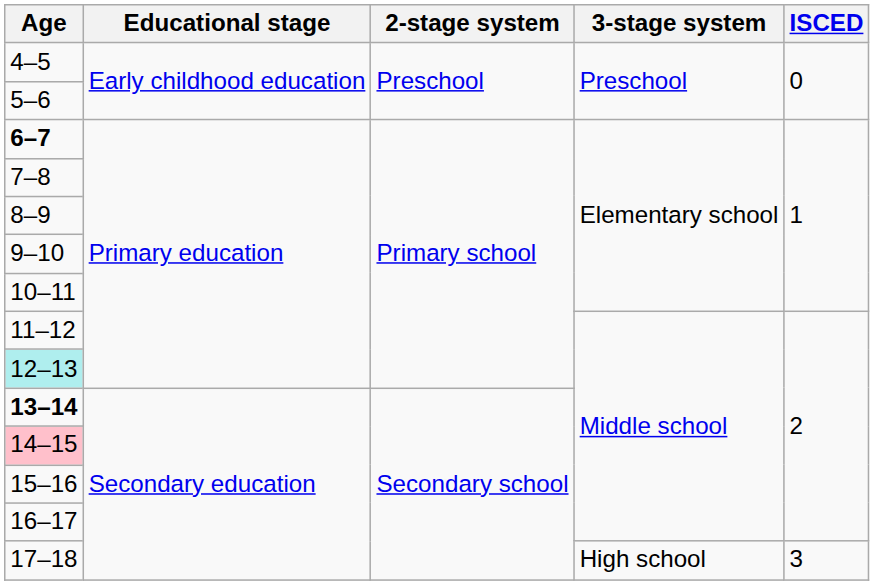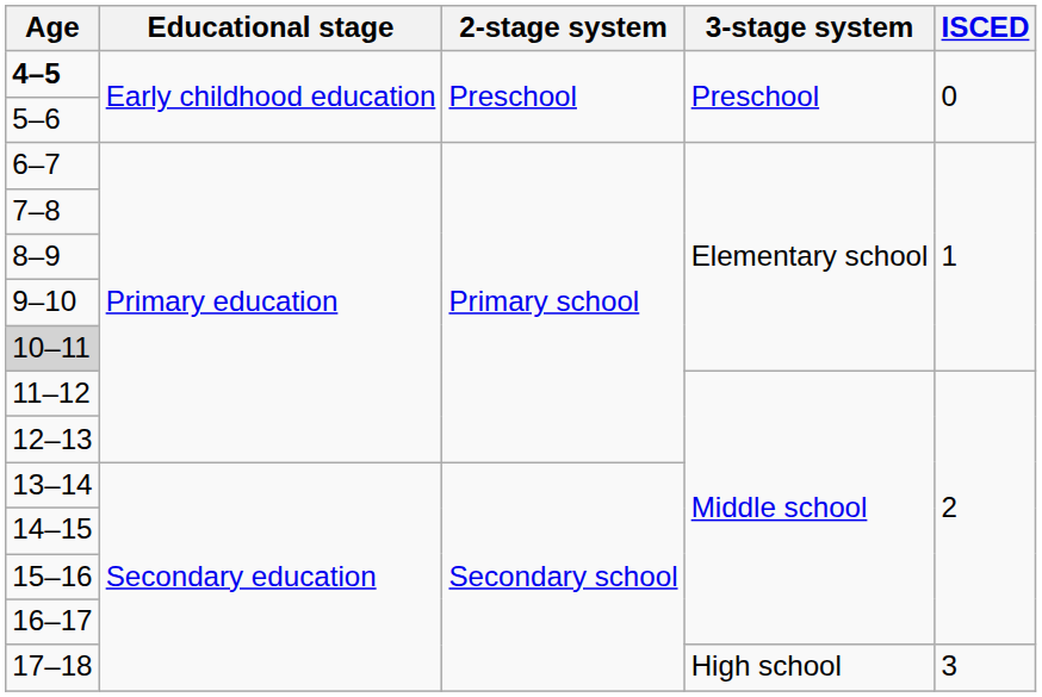4–5 | Age: normal -> bold
6–7 | Age: bold -> normal
10–11 | Age: no background -> lightgrey background
12–13 | Age: paleturquoise background -> no background
13–14 | Age: bold -> normal
14–15 | Age: pink background -> no background
